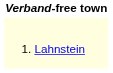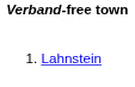row 2 | column 1: lightyellow background -> no background
